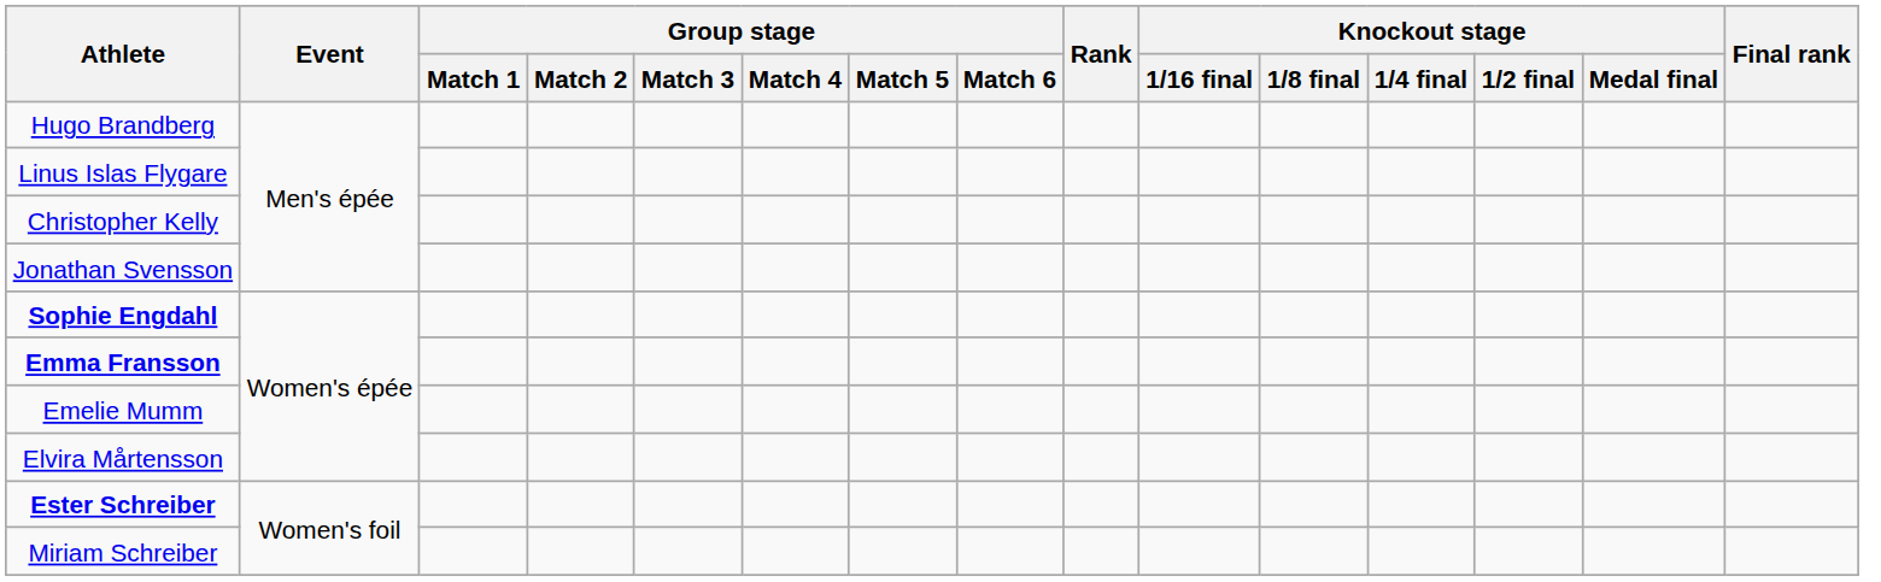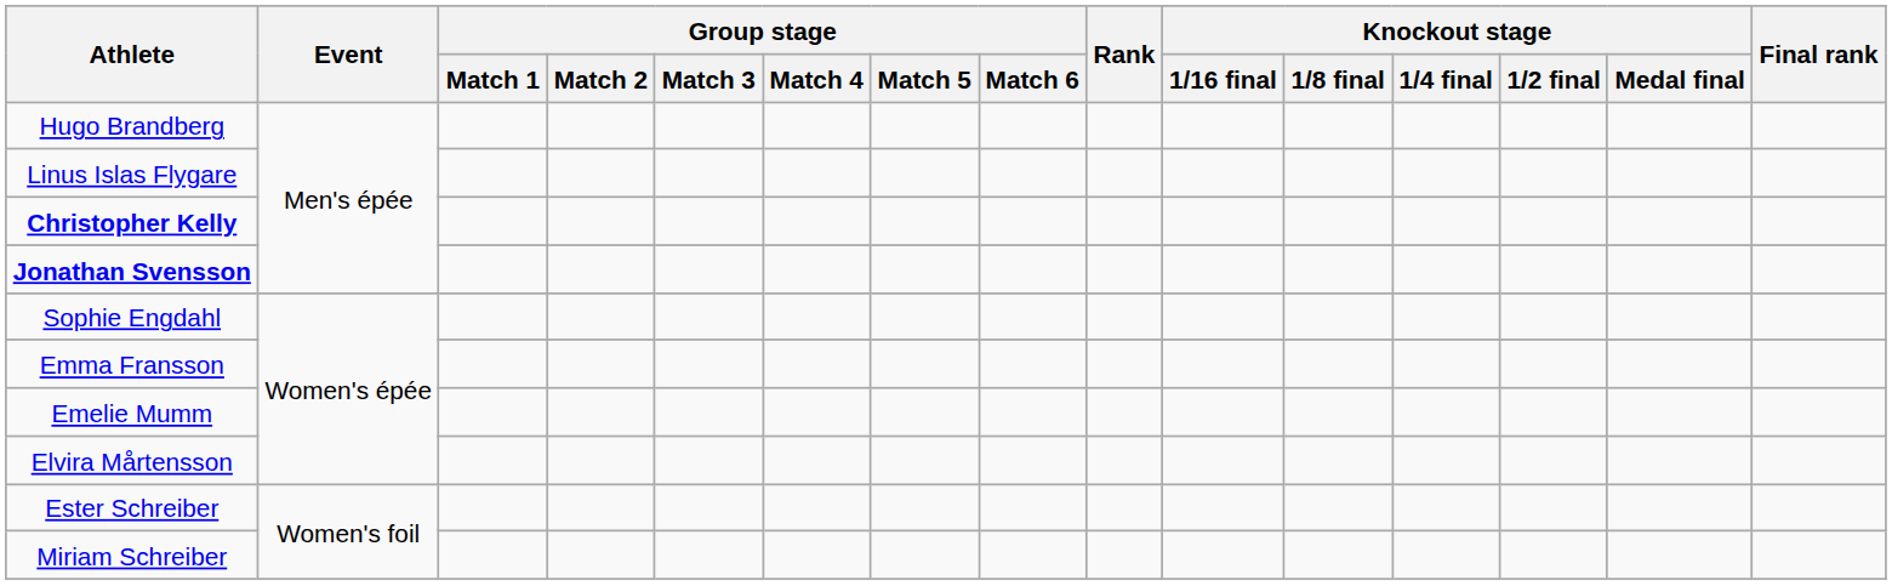Christopher Kelly | Athlete: normal -> bold
Jonathan Svensson | Athlete: normal -> bold
Sophie Engdahl | Athlete: bold -> normal
Emma Fransson | Athlete: bold -> normal
Ester Schreiber | Athlete: bold -> normal
